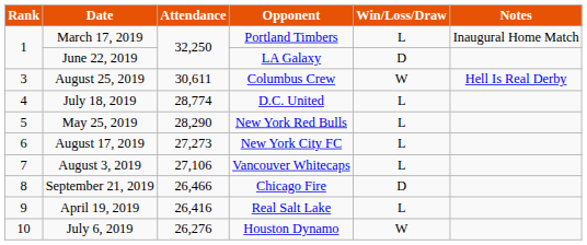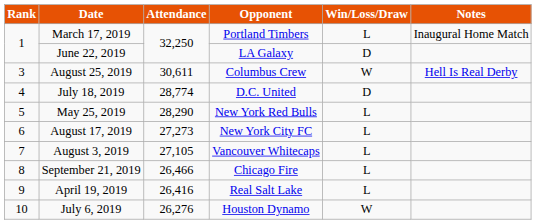July 18, 2019 | Win/Loss/Draw: L -> D
August 3, 2019 | Attendance: 27,106 -> 27,105
September 21, 2019 | Win/Loss/Draw: D -> L
